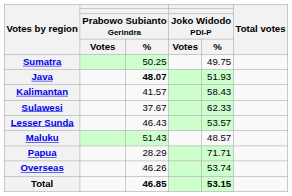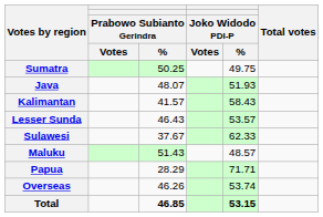Java | Prabowo Subianto Gerindra / %: bold -> normal
rows swapped: Lesser Sunda <-> Sulawesi
